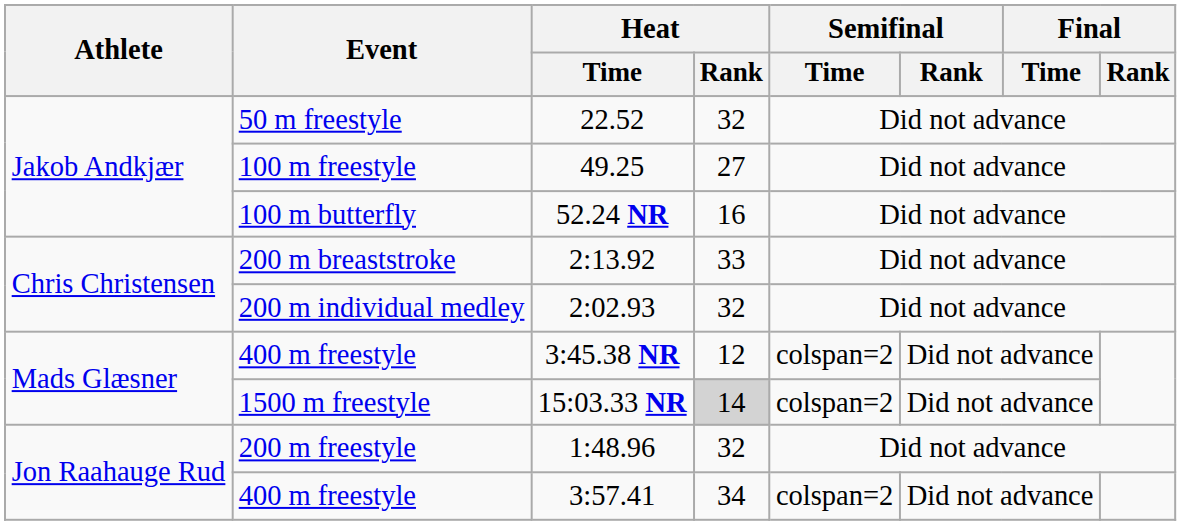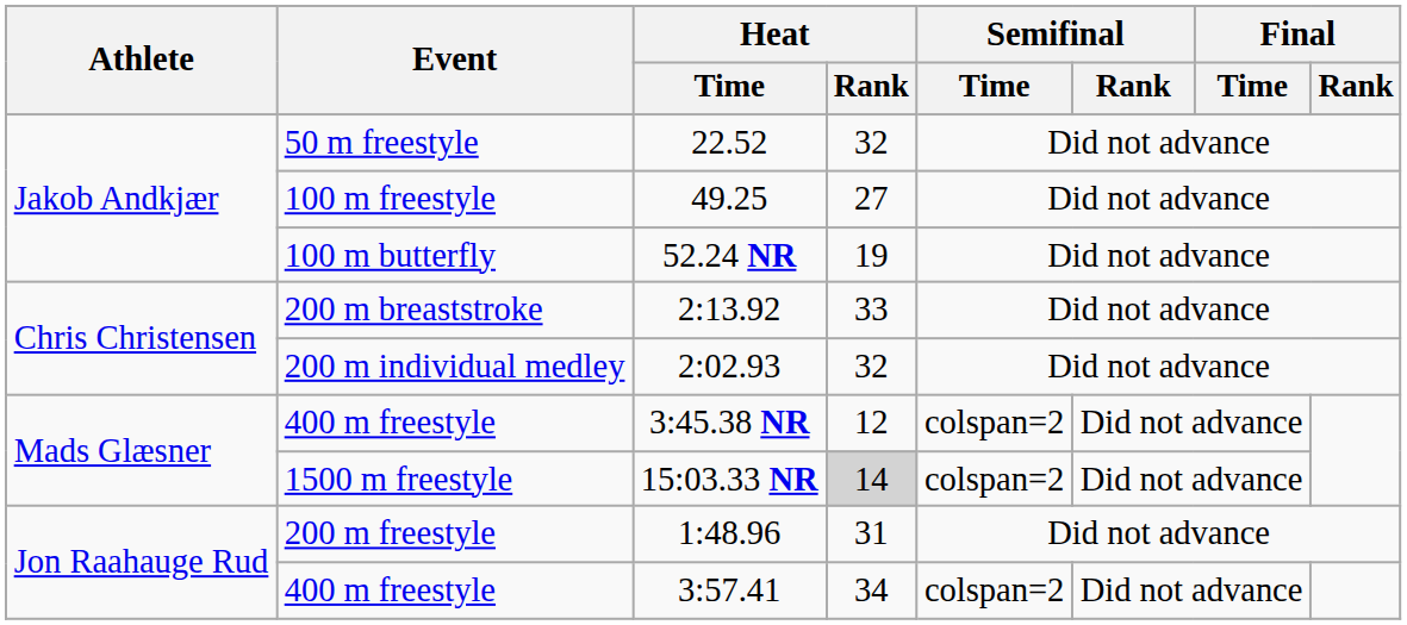52.24 NR | Heat / Rank: 16 -> 19
1:48.96 | Heat / Rank: 32 -> 31
